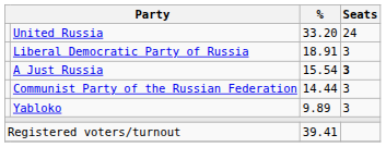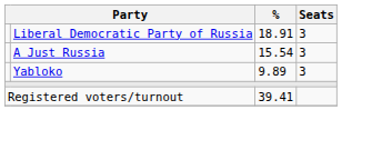- row: United Russia | 33.20 | 24
A Just Russia | Seats: bold -> normal
- row: Communist Party of the Russian Federation | 14.44 | 3
